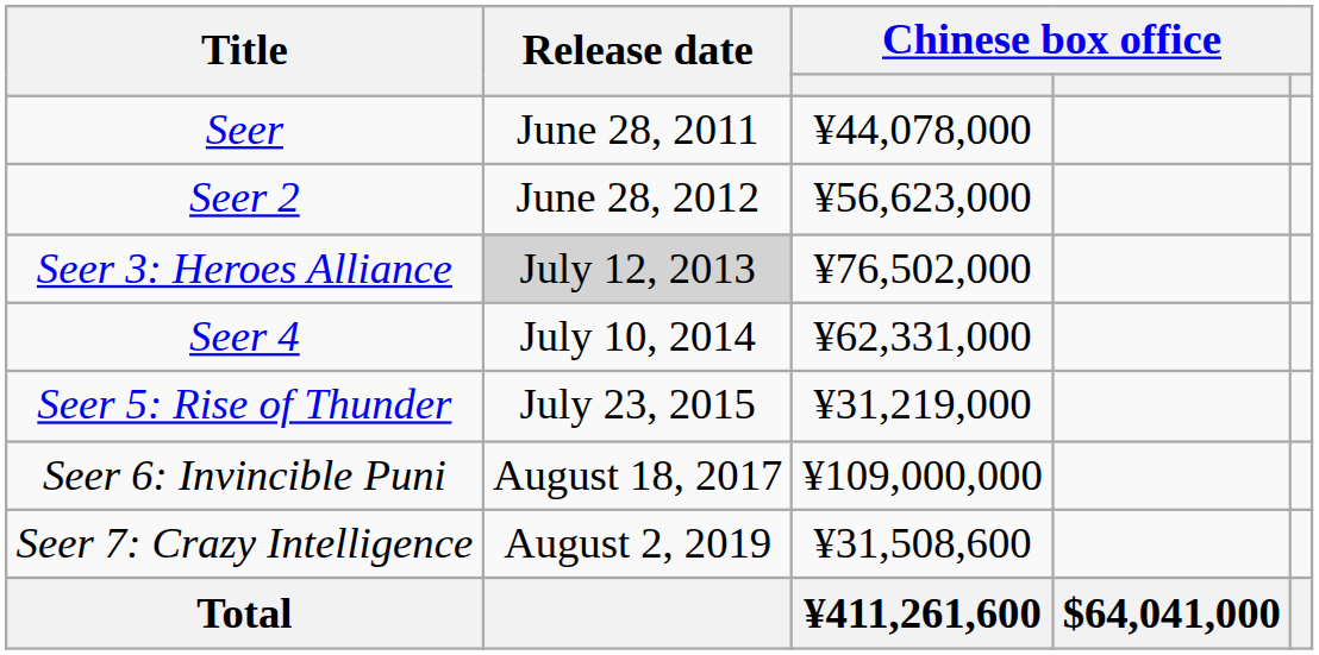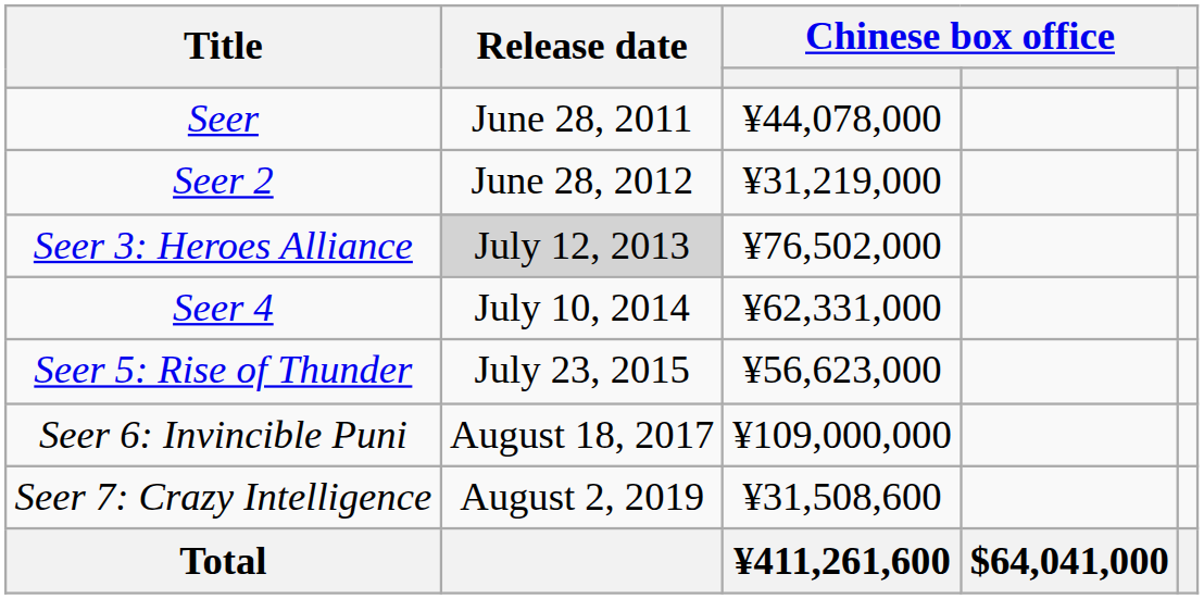Seer 2 | column 3: ¥56,623,000 -> ¥31,219,000
Seer 5: Rise of Thunder | column 3: ¥31,219,000 -> ¥56,623,000
